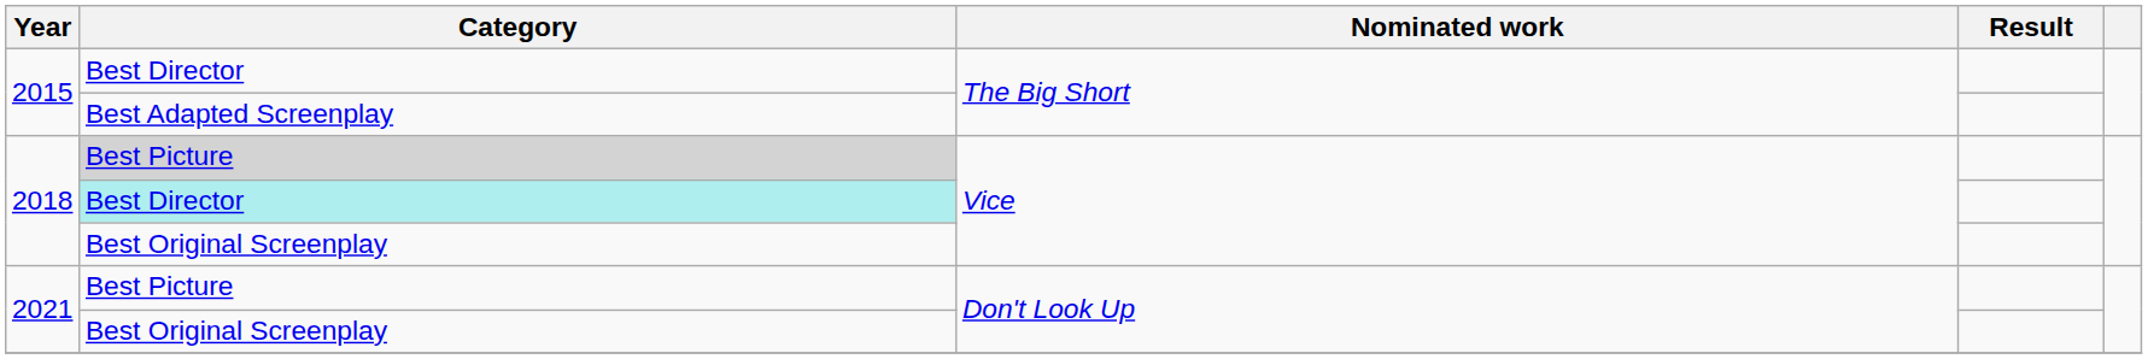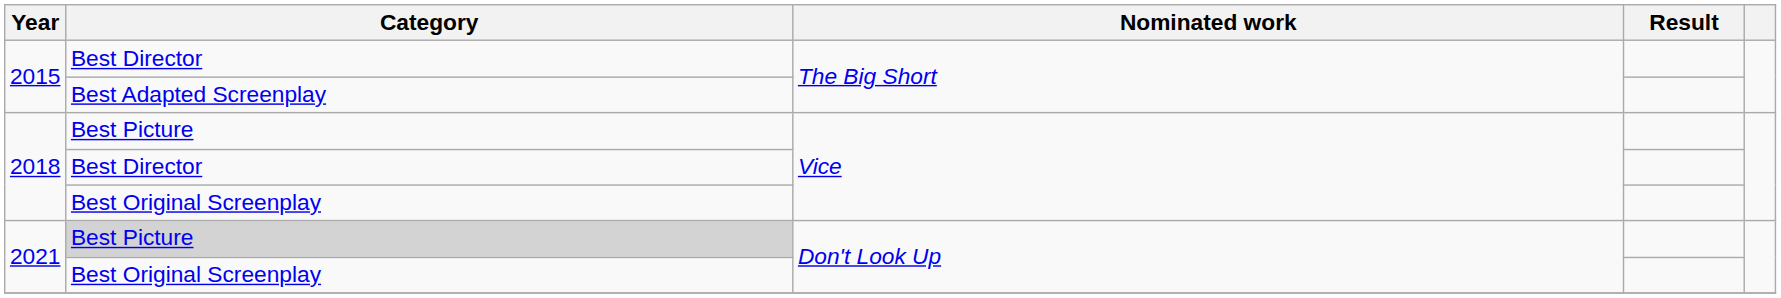2018 / Best Picture | Category: lightgrey background -> no background
2018 / Best Director | Category: paleturquoise background -> no background
2021 / Best Picture | Category: no background -> lightgrey background
